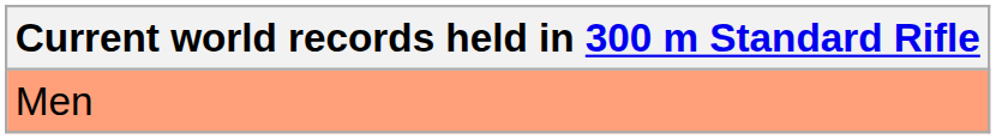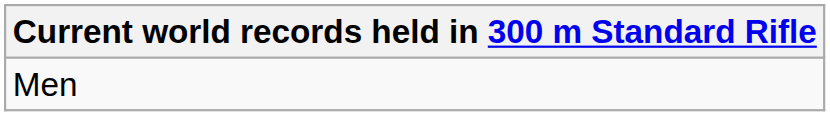Men | column 1: lightsalmon background -> no background
